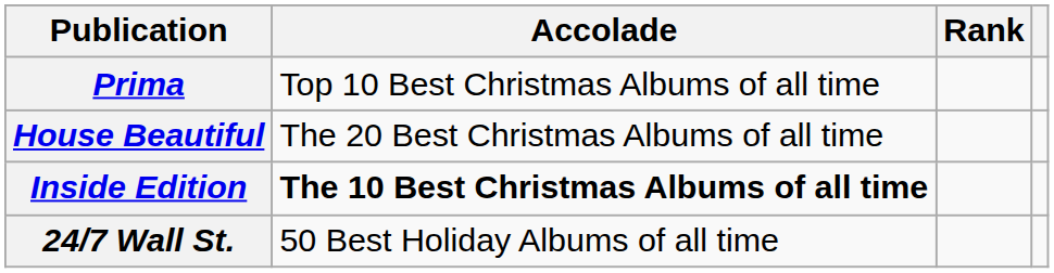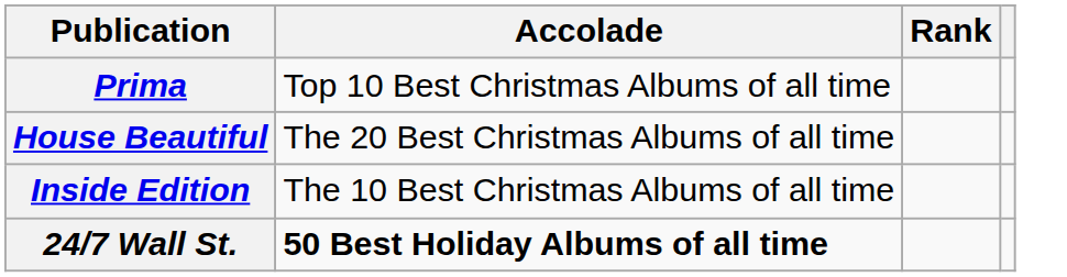row 4 | Accolade: bold -> normal
row 5 | Accolade: normal -> bold
